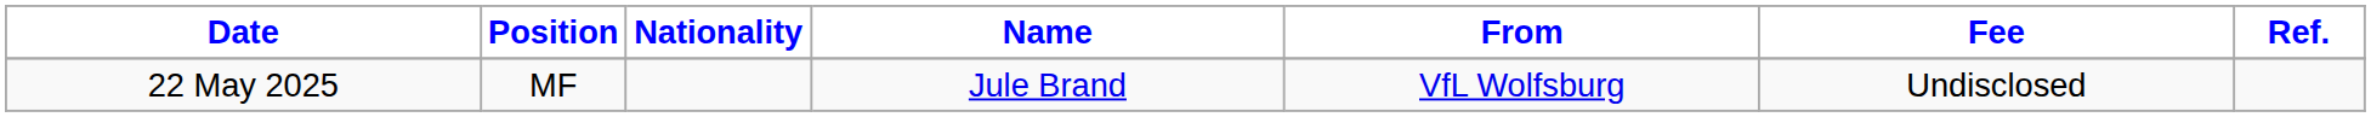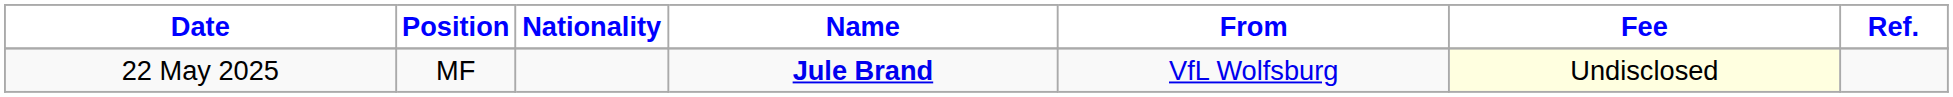22 May 2025 | Name: normal -> bold
22 May 2025 | Fee: no background -> lightyellow background
